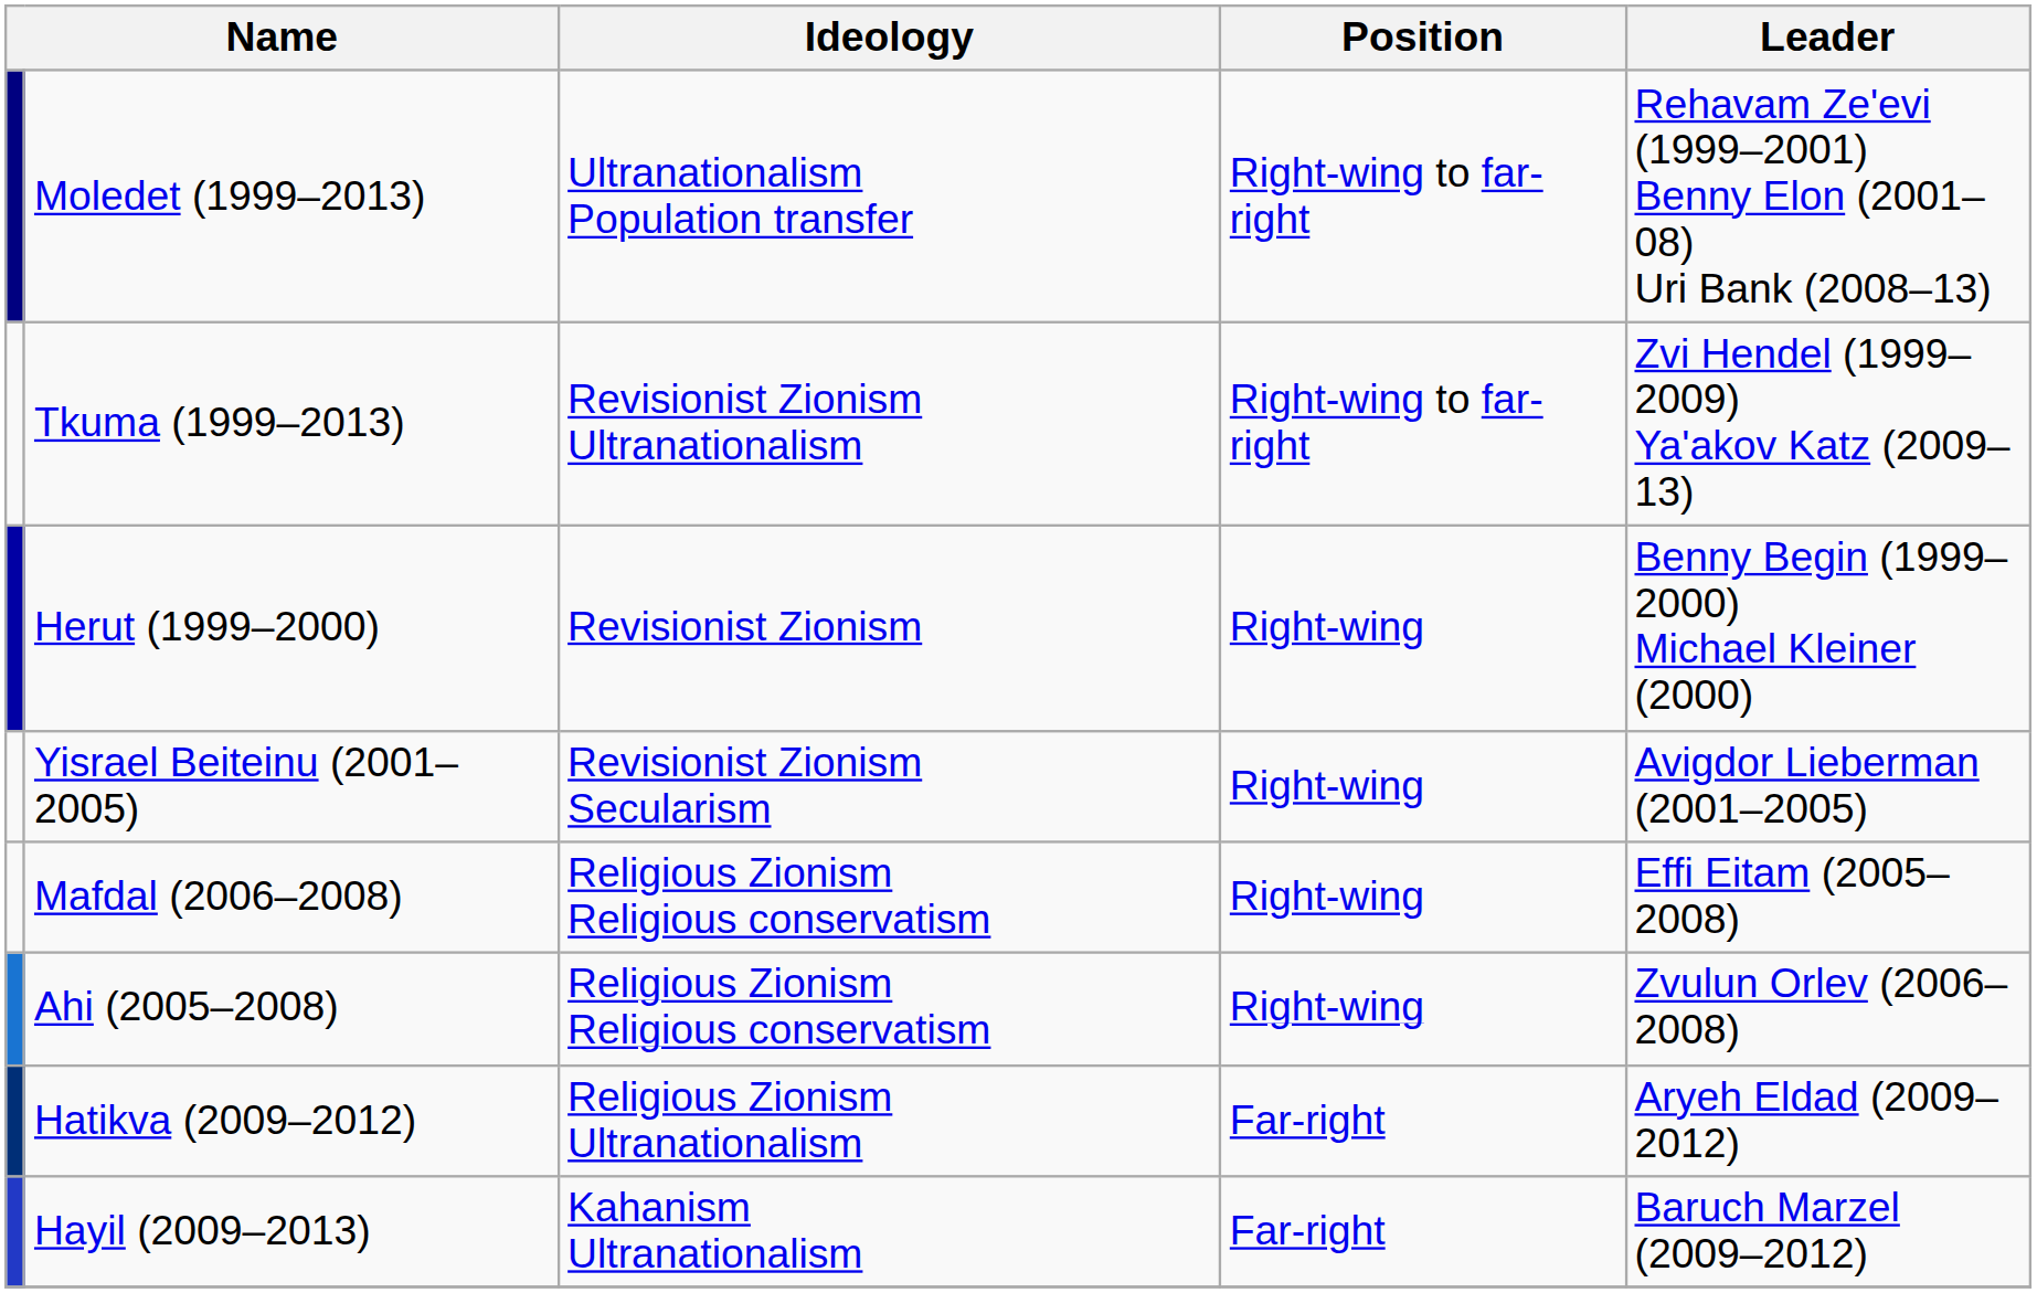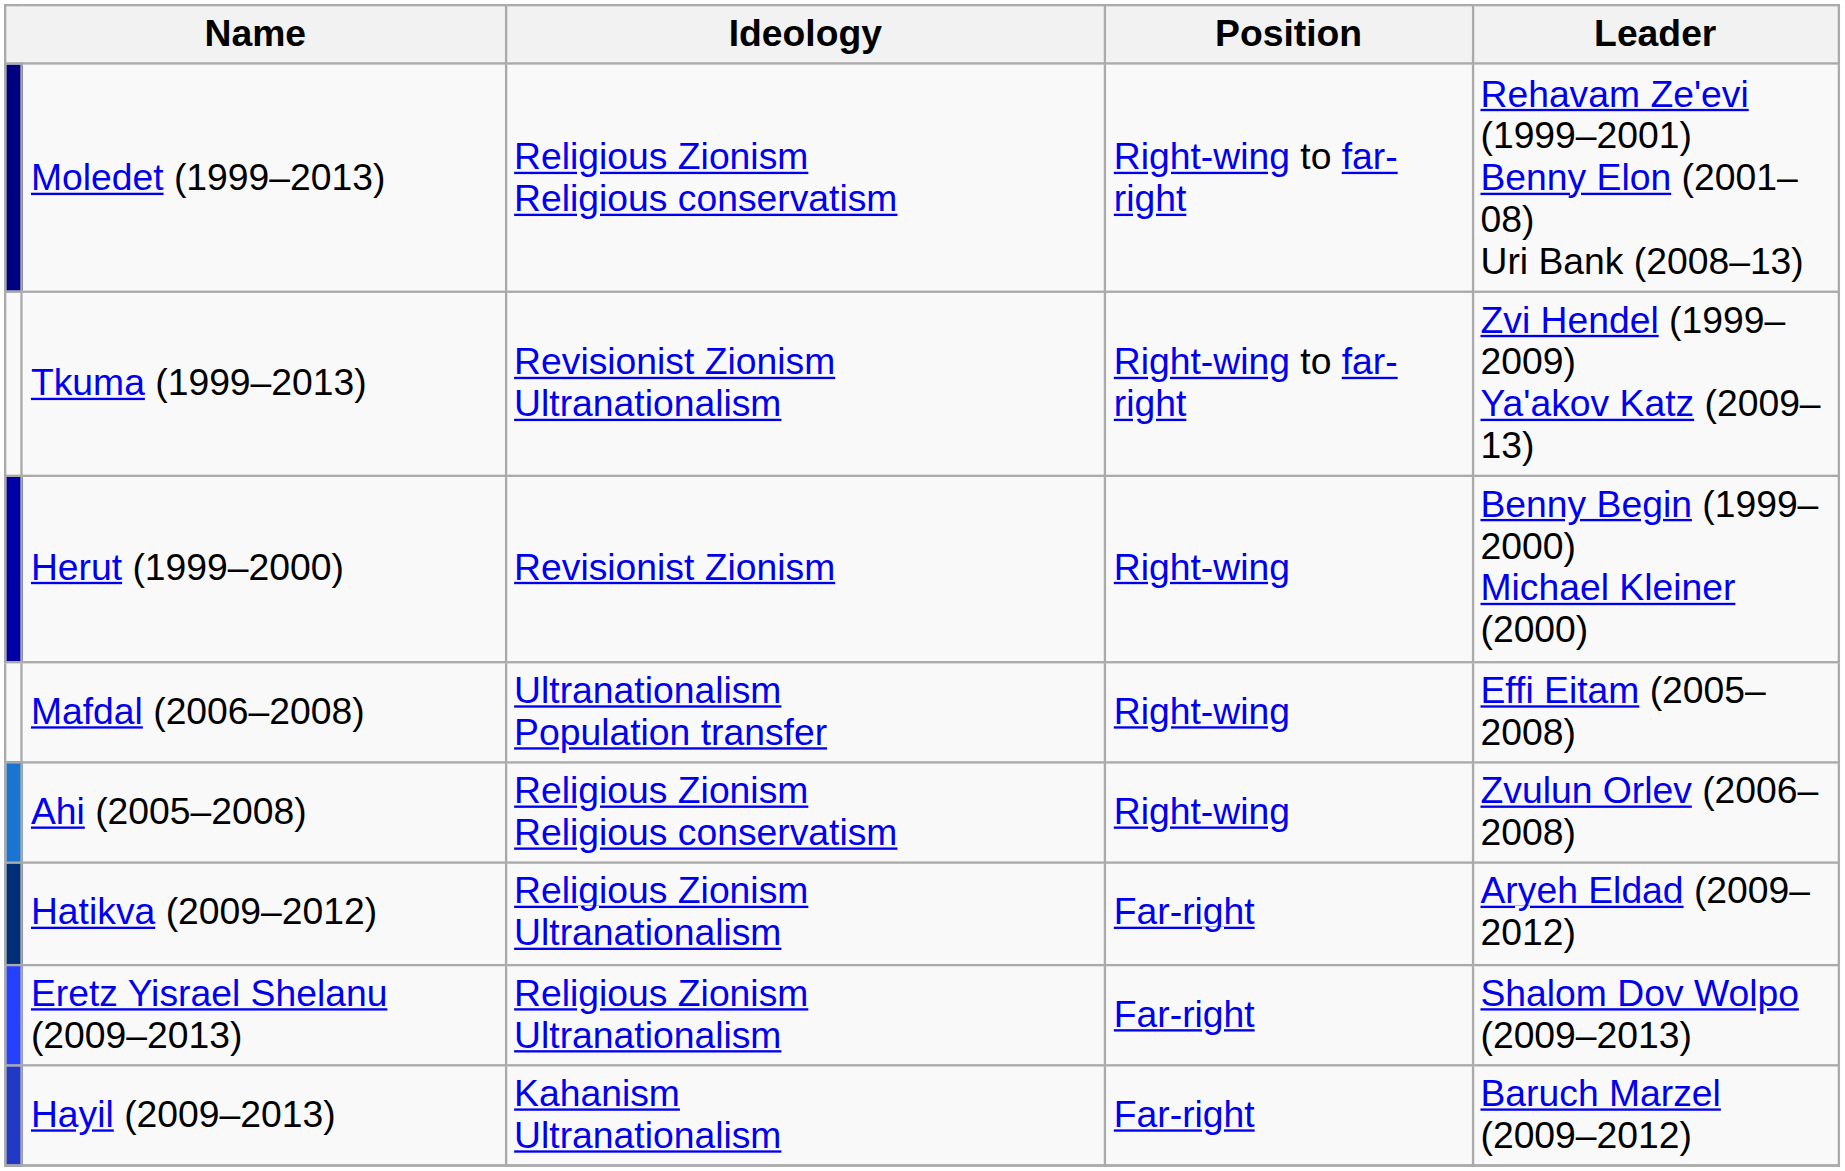Moledet (1999–2013) | Ideology: Ultranationalism Population transfer -> Religious Zionism Religious conservatism
- row: Yisrael Beiteinu (2001–2005) | Revisionist Zionism Secularism | Right-wing | Avigdor Lieberman (2001–2005)
Mafdal (2006–2008) | Ideology: Religious Zionism Religious conservatism -> Ultranationalism Population transfer
+ row: Eretz Yisrael Shelanu (2009–2013) | Religious Zionism Ultranationalism | Far-right | Shalom Dov Wolpo (2009–2013)
